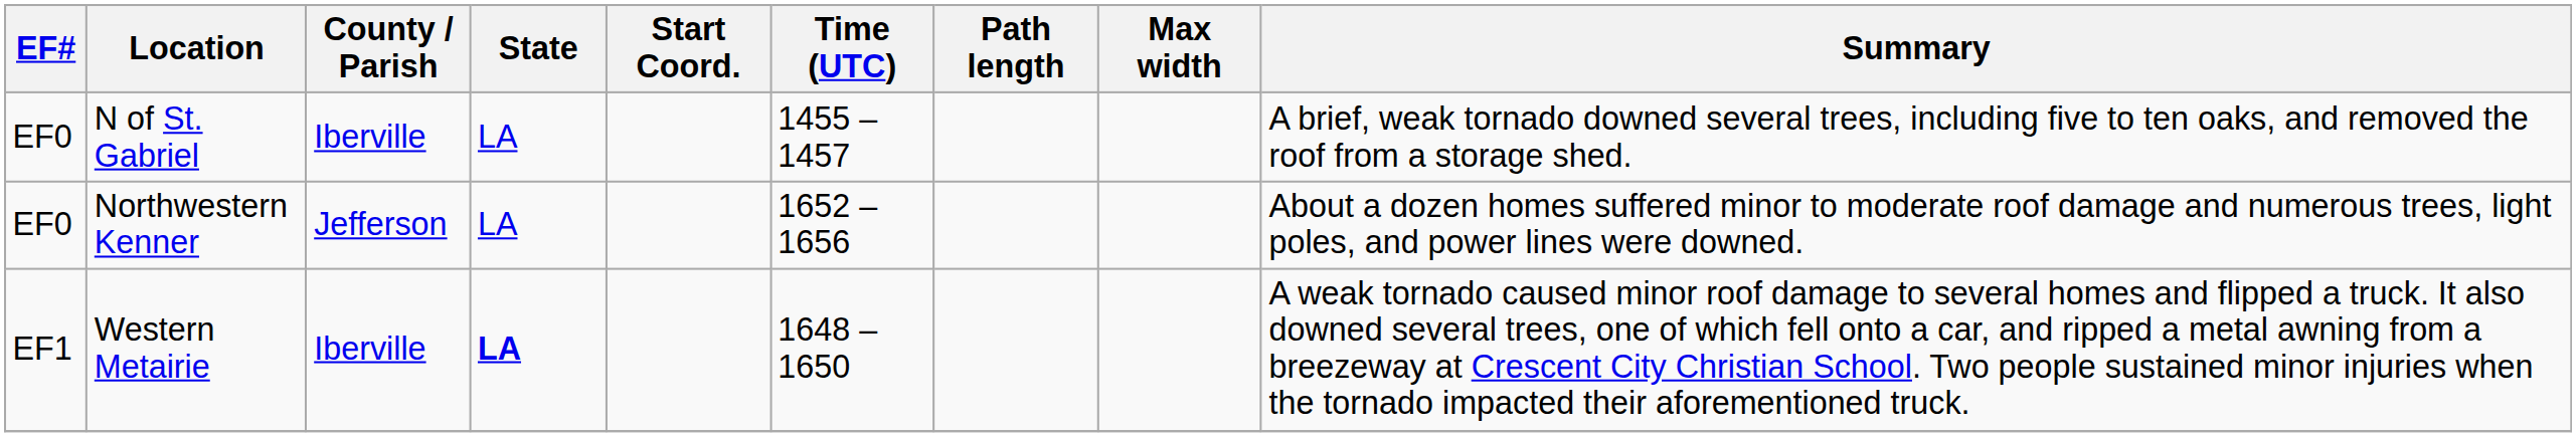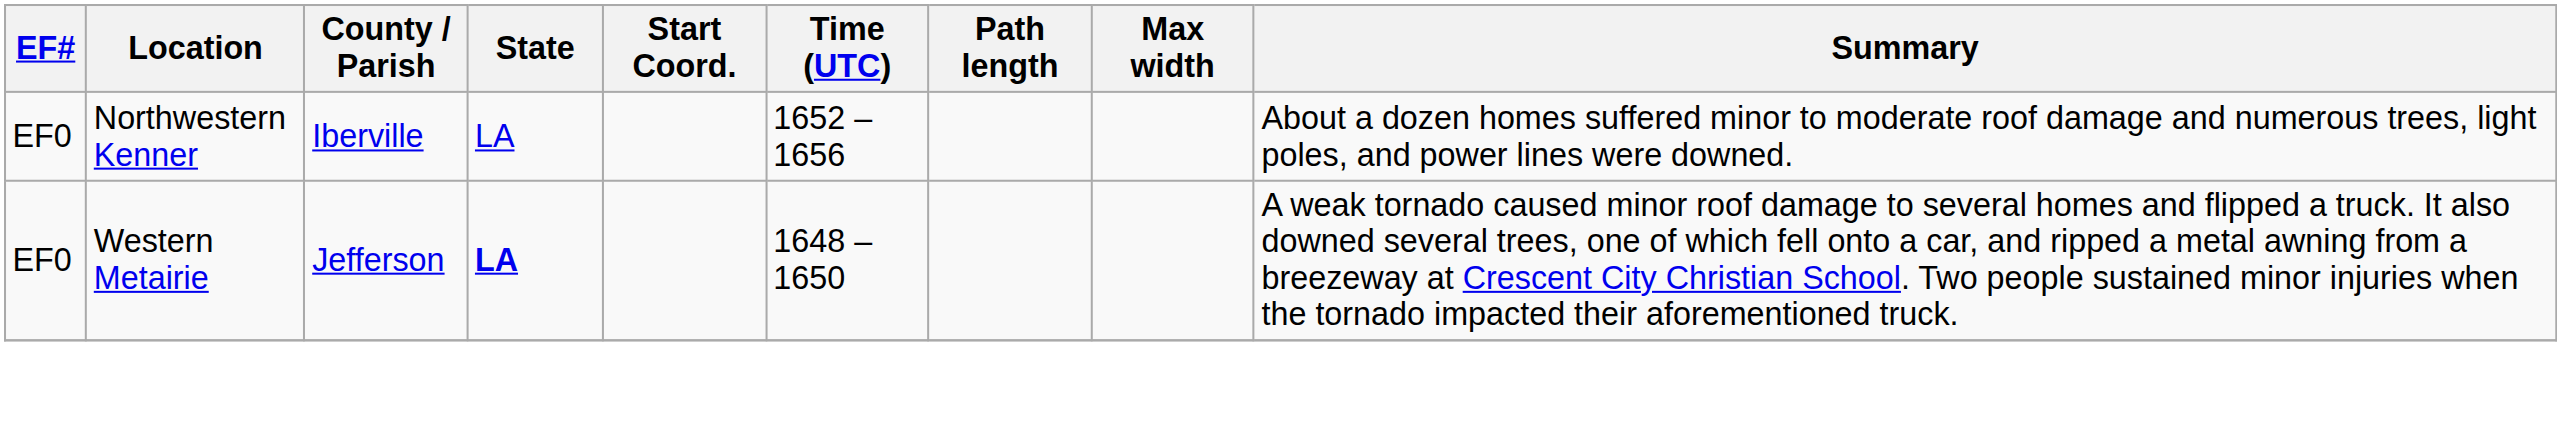- row: EF0 | N of St. Gabriel | Iberville | LA | 1455 – 1457 | A brief, weak tornado downed several trees, including five to ten oaks, and removed the roof from a storage shed.
Northwestern Kenner | County / Parish: Jefferson -> Iberville
Western Metairie | EF#: EF1 -> EF0
Western Metairie | County / Parish: Iberville -> Jefferson
